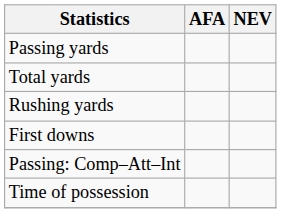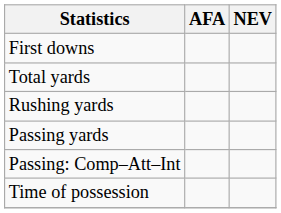rows swapped: First downs <-> Passing yards
